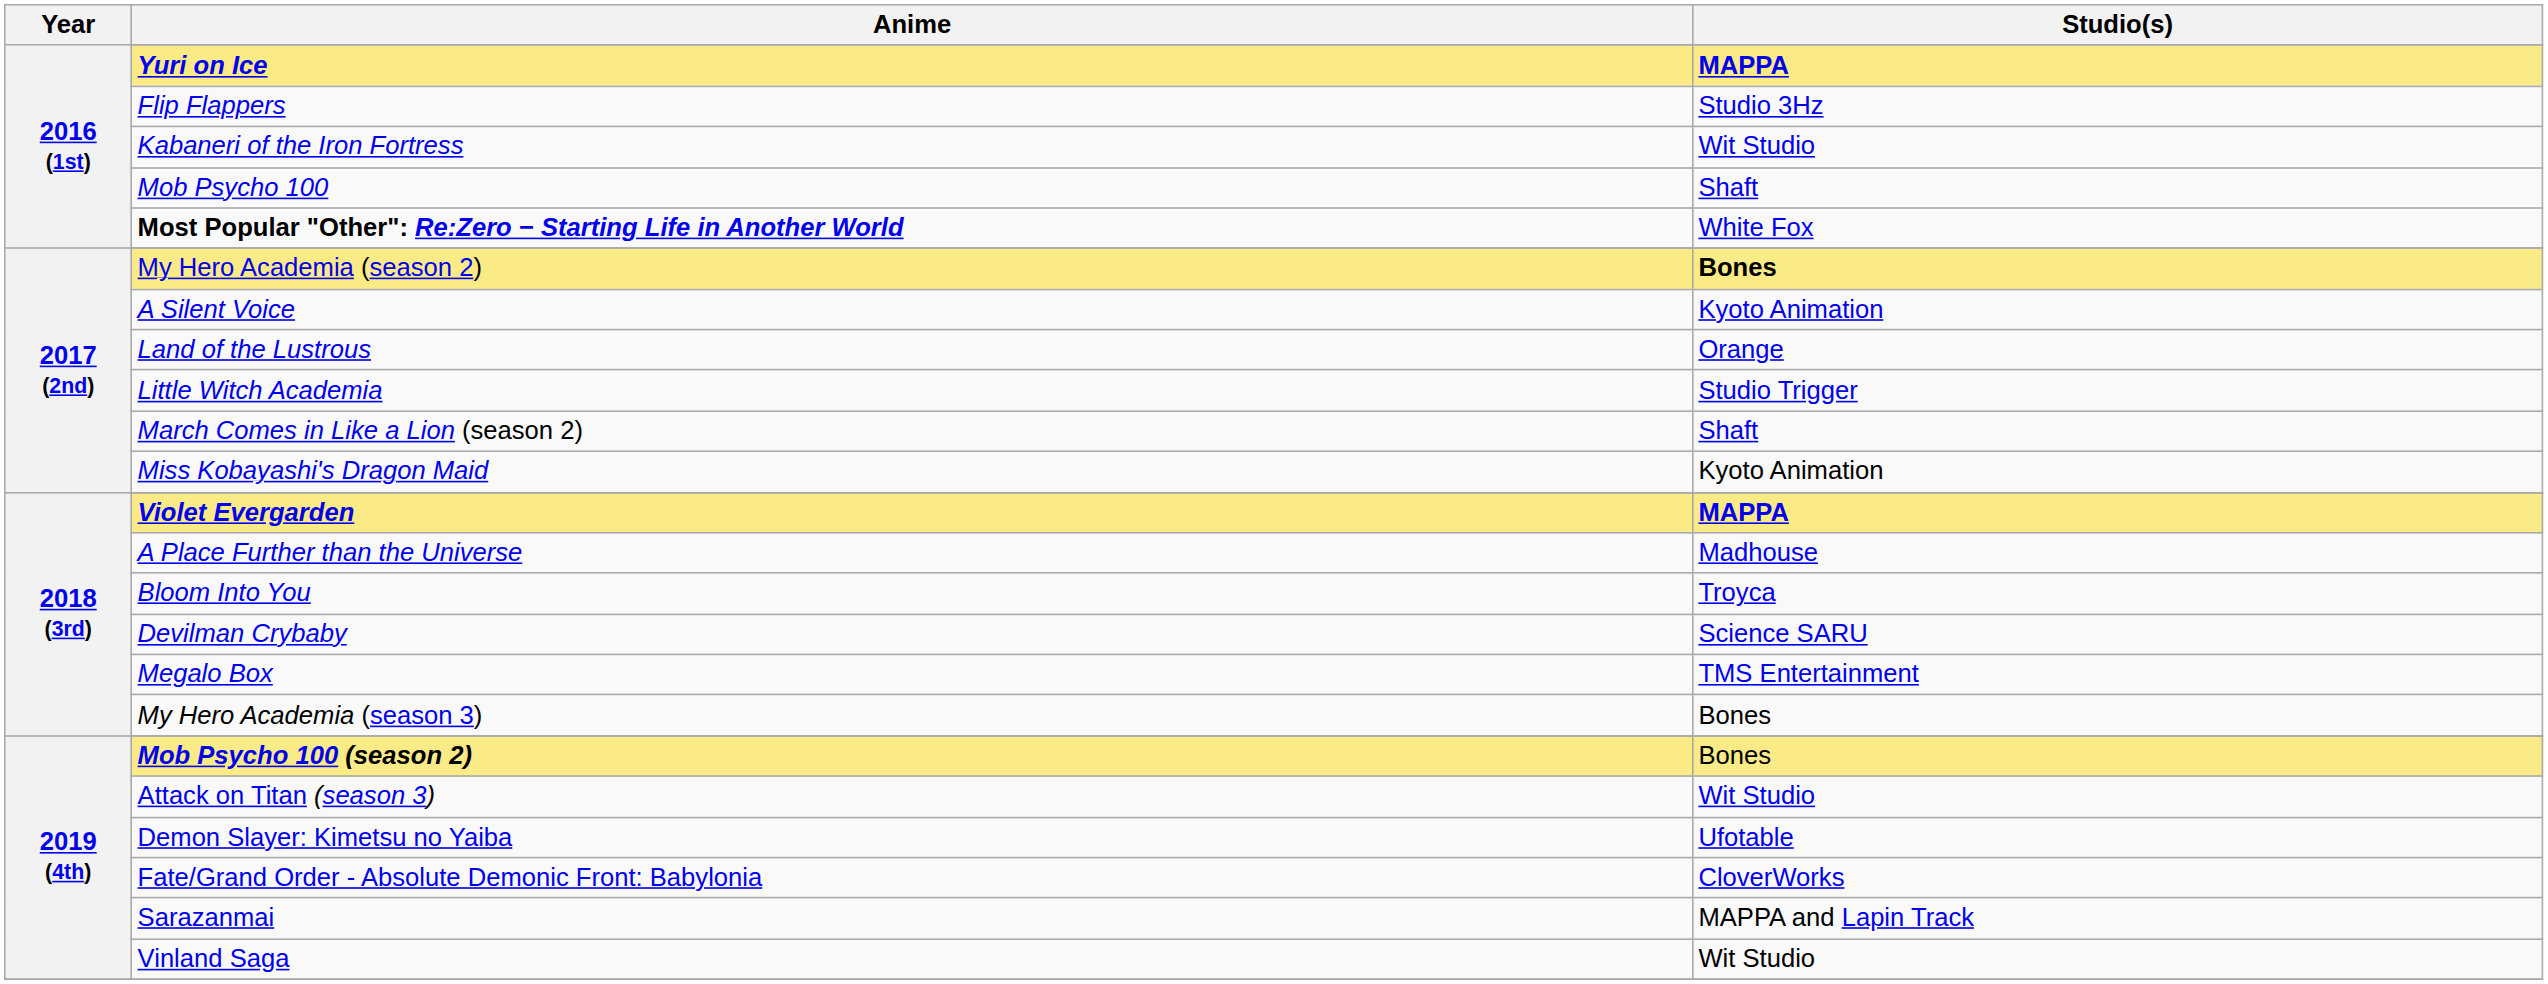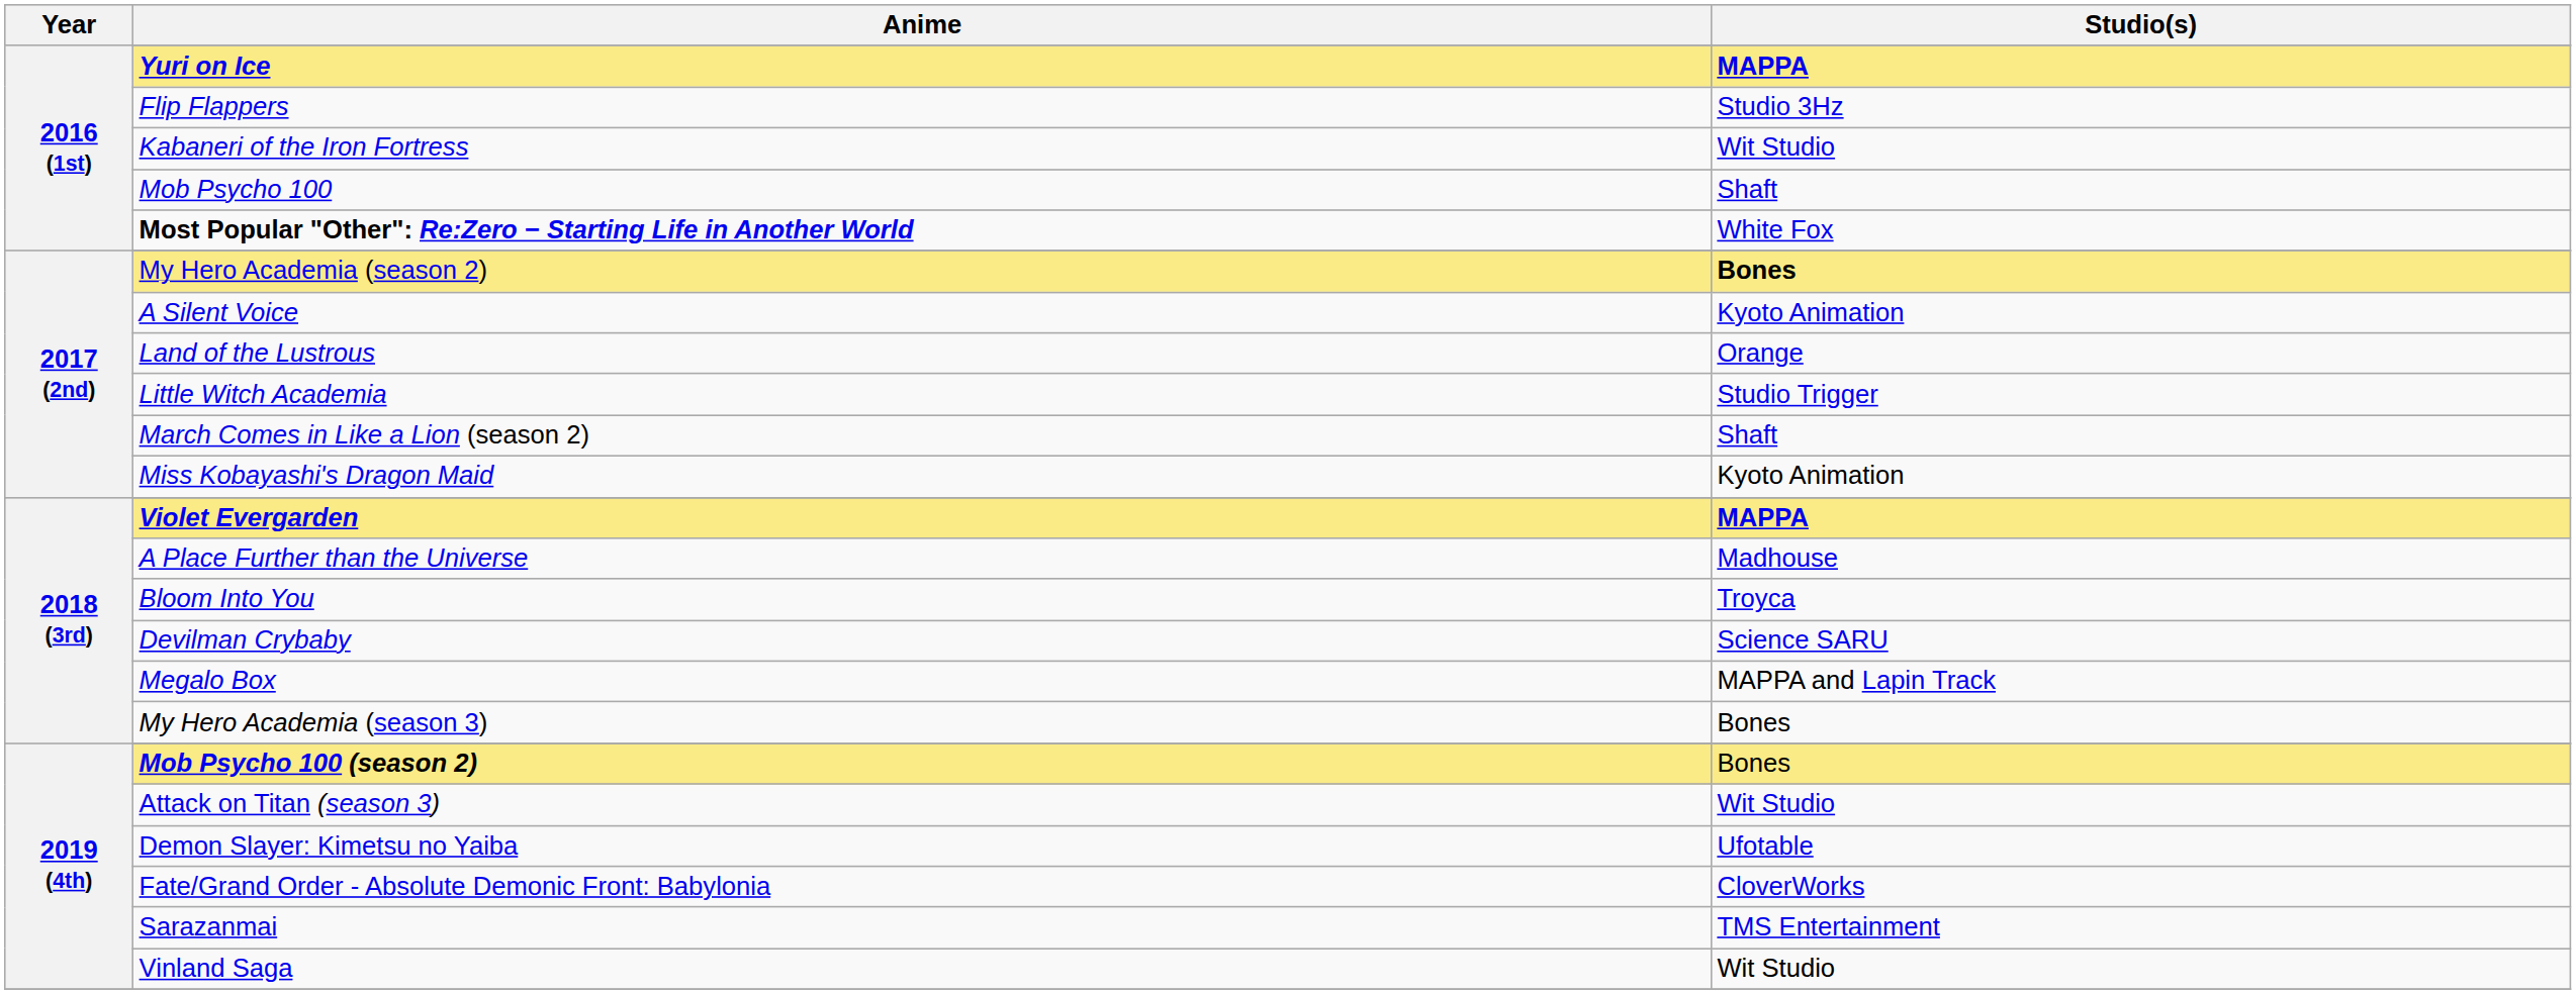Megalo Box | Studio(s): TMS Entertainment -> MAPPA and Lapin Track
Sarazanmai | Studio(s): MAPPA and Lapin Track -> TMS Entertainment
